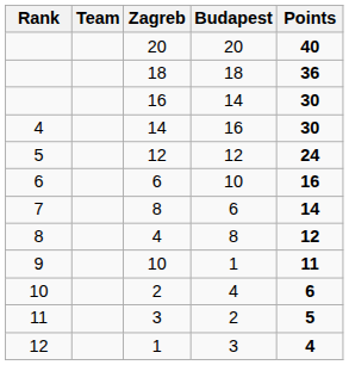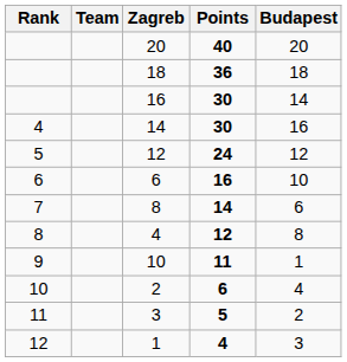columns swapped: Budapest <-> Points
